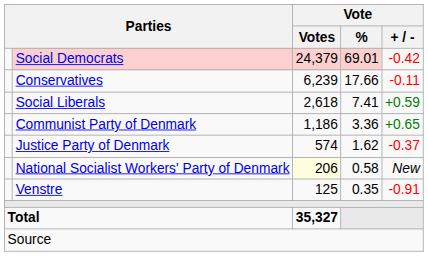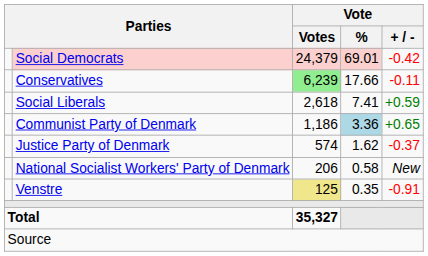Conservatives | Vote / Votes: no background -> lightgreen background
Communist Party of Denmark | Vote / %: no background -> lightblue background
National Socialist Workers' Party of Denmark | Vote / Votes: lightyellow background -> no background
Venstre | Vote / Votes: no background -> khaki background
